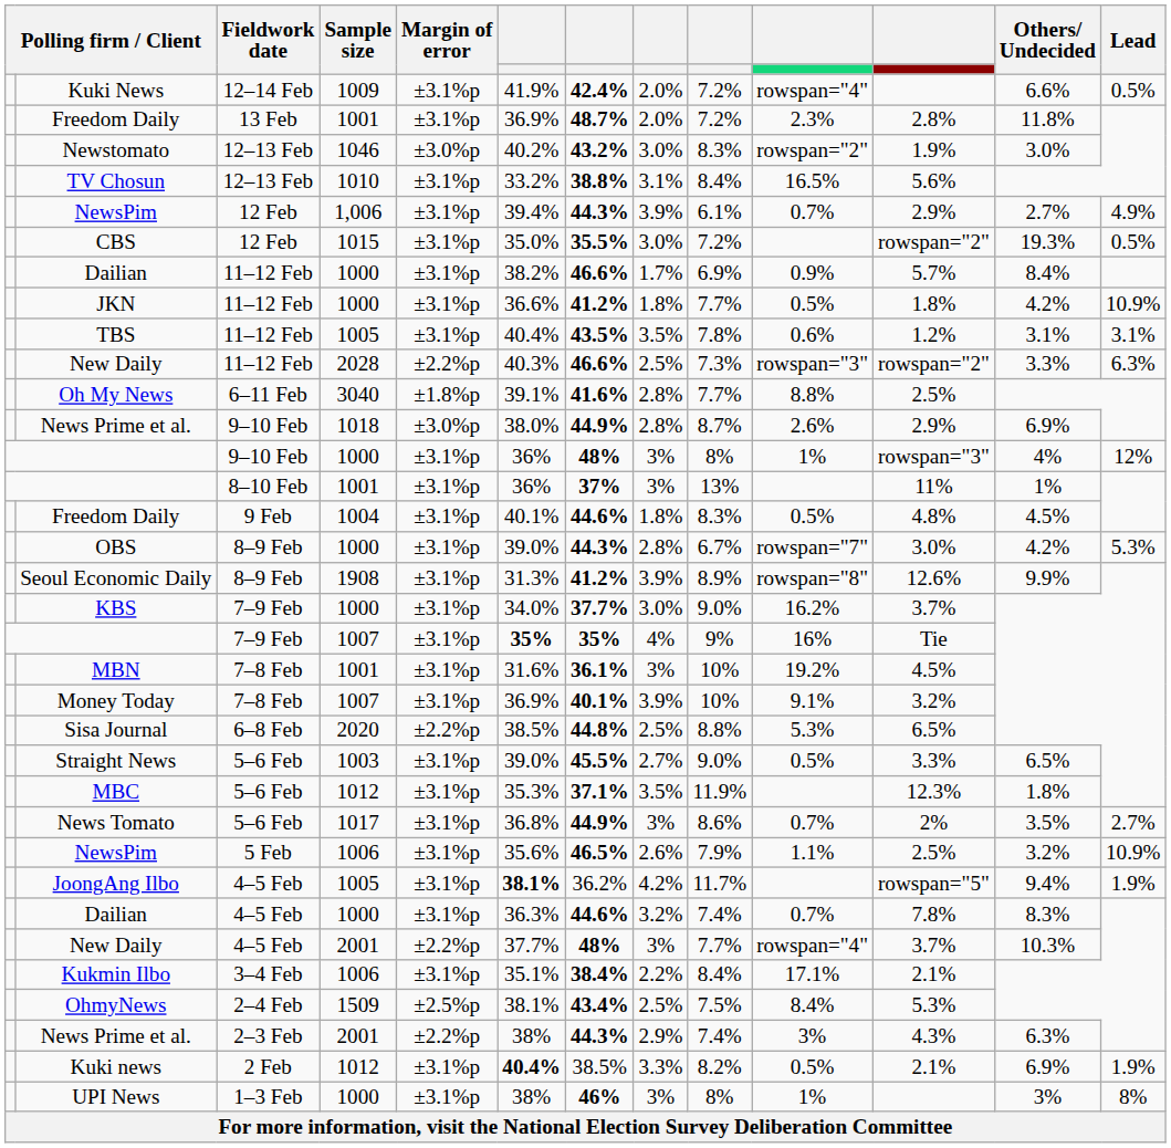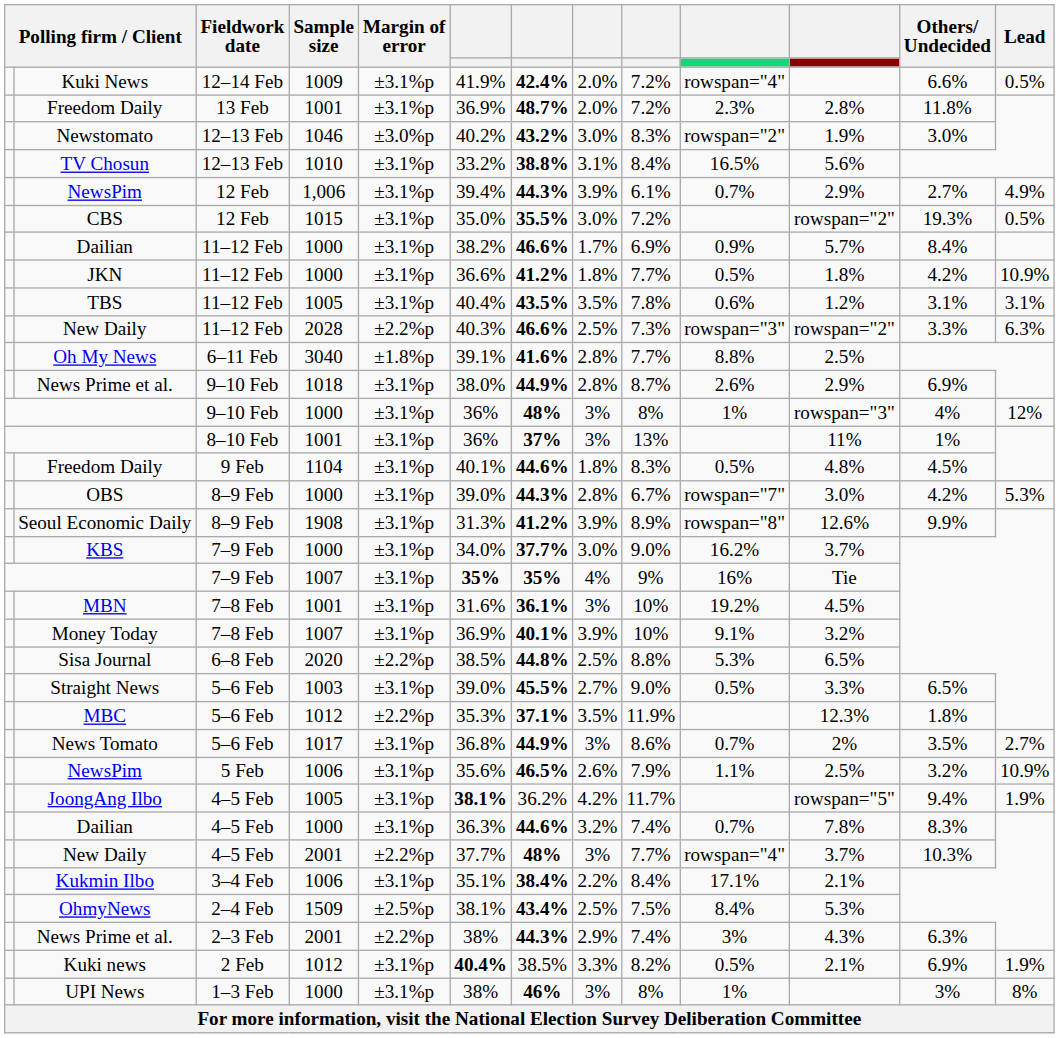News Prime et al. / 9–10 Feb | Margin of error: ±3.0%p -> ±3.1%p
Freedom Daily / 9 Feb | Sample size: 1004 -> 1104
MBC | Margin of error: ±3.1%p -> ±2.2%p
